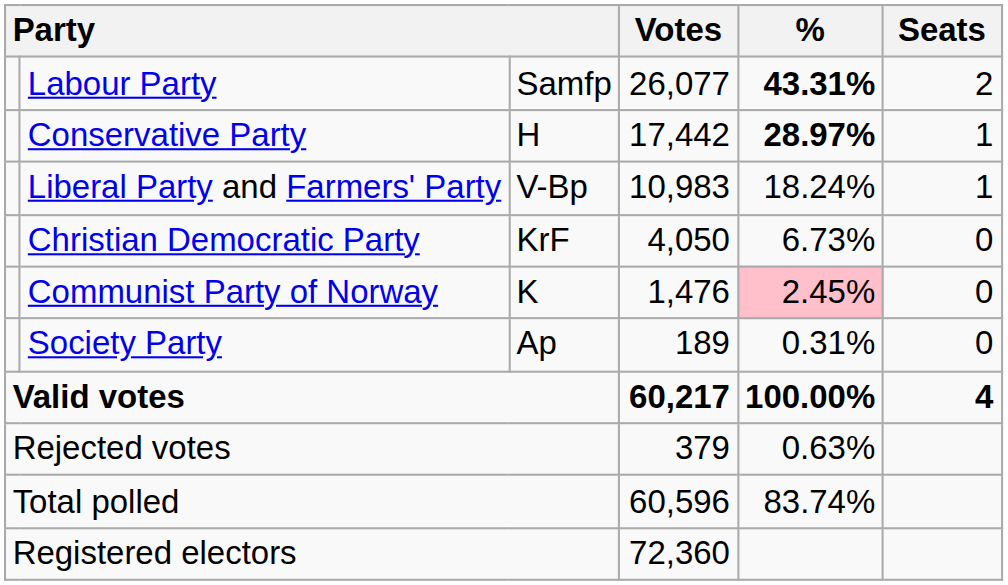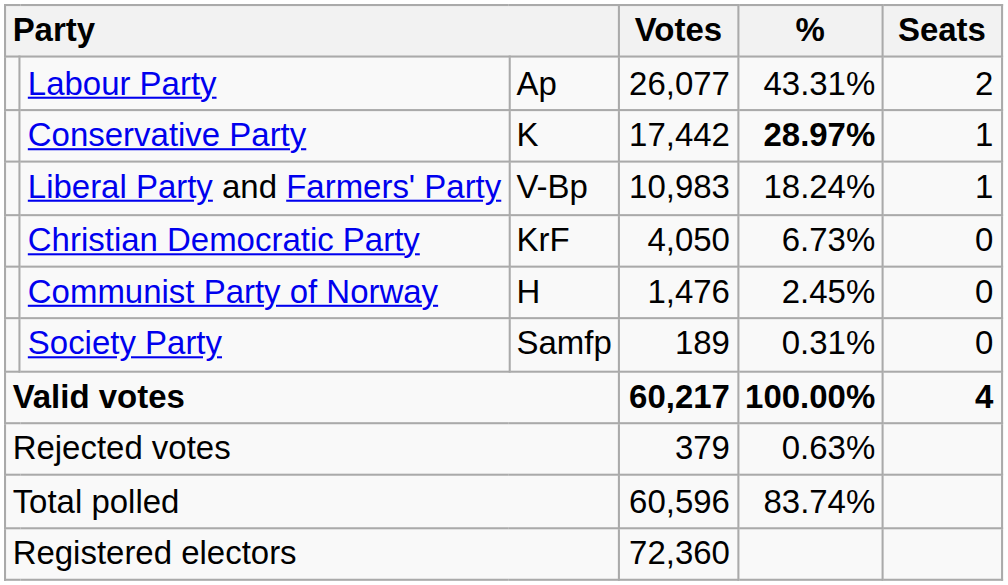Labour Party | column 3: Samfp -> Ap
Labour Party | %: bold -> normal
Conservative Party | column 3: H -> K
Communist Party of Norway | column 3: K -> H
Communist Party of Norway | %: pink background -> no background
Society Party | column 3: Ap -> Samfp
